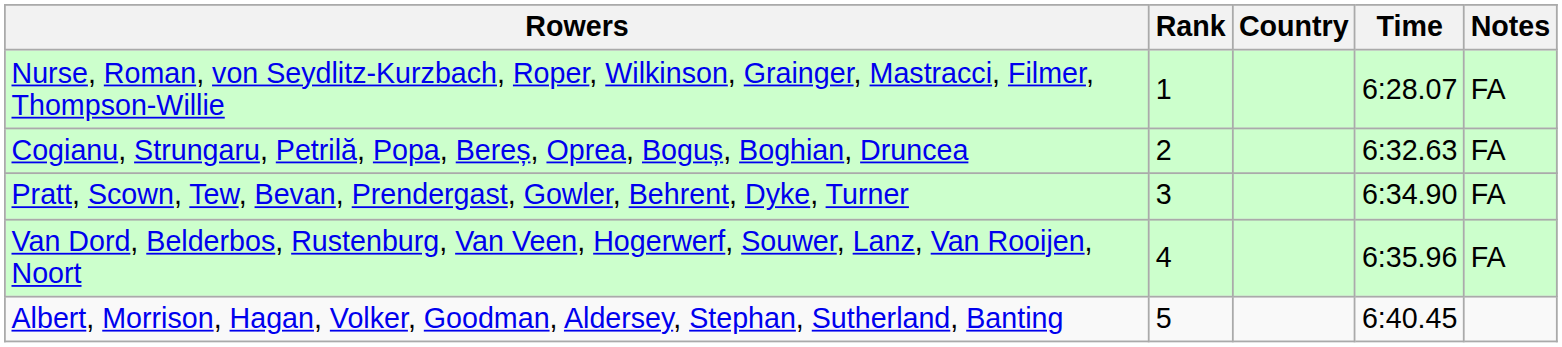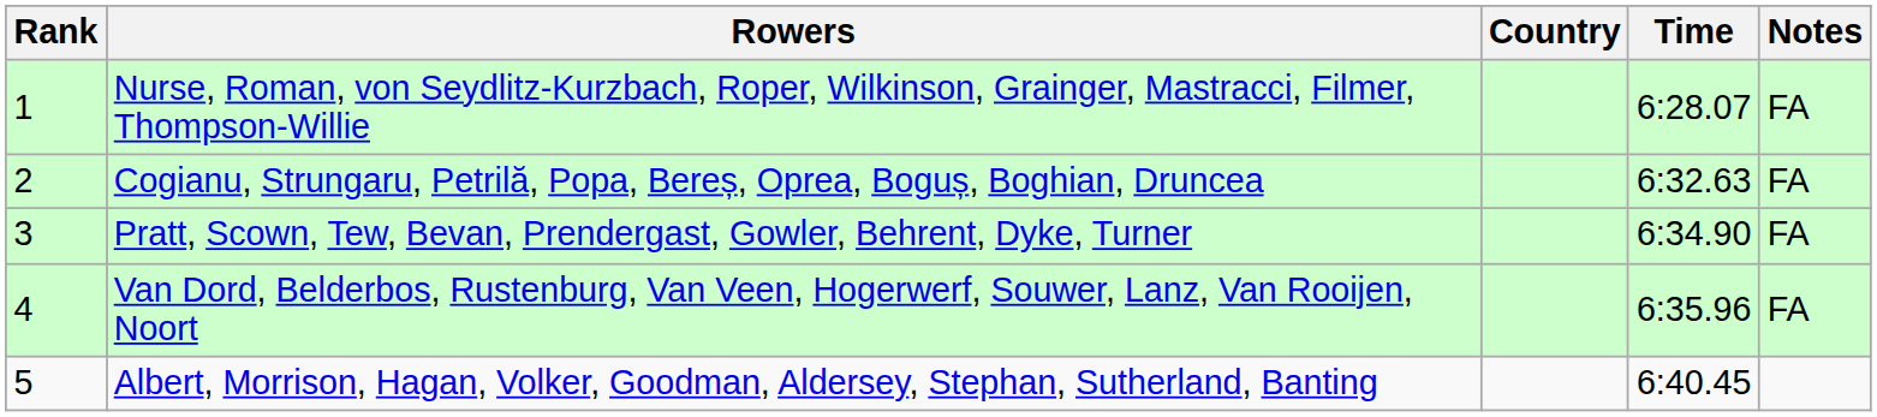columns swapped: Rank <-> Rowers
